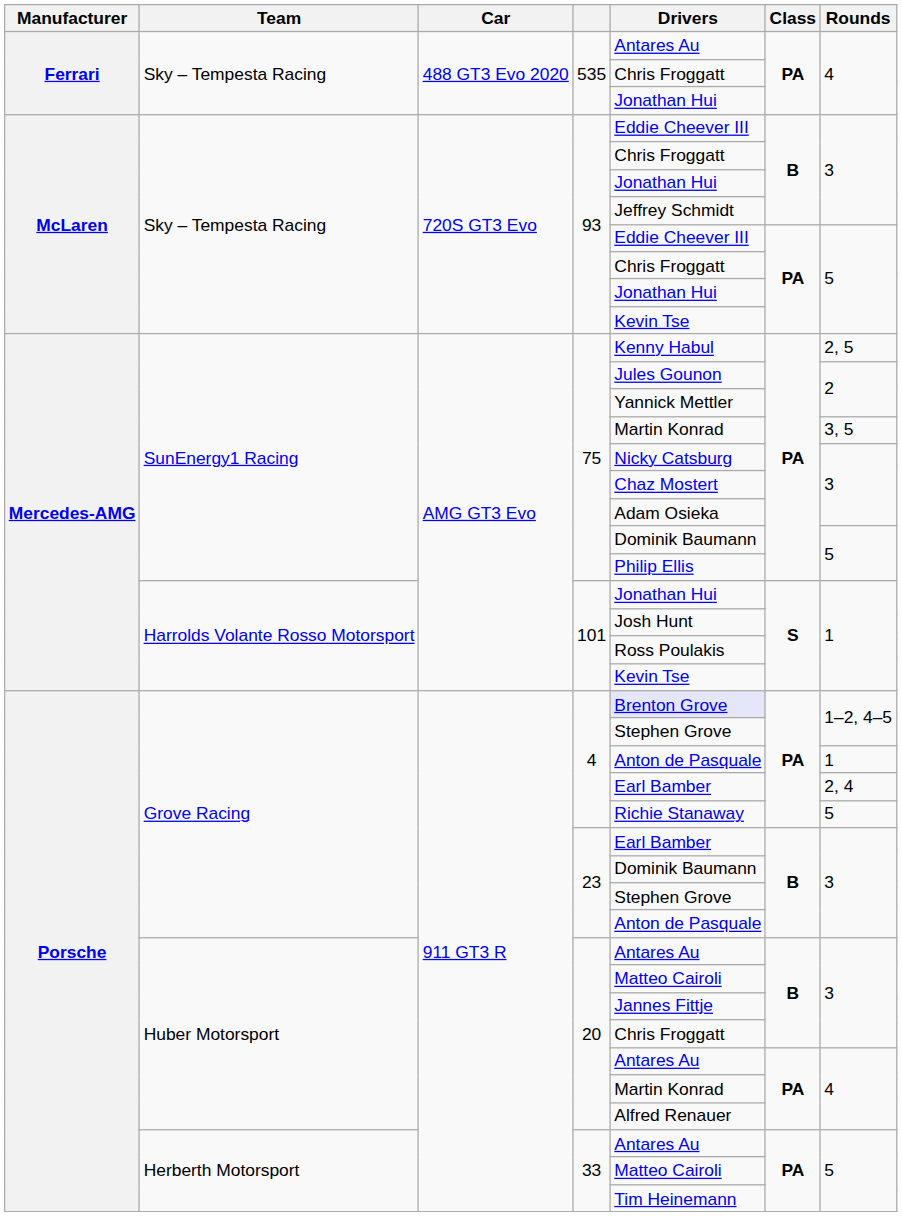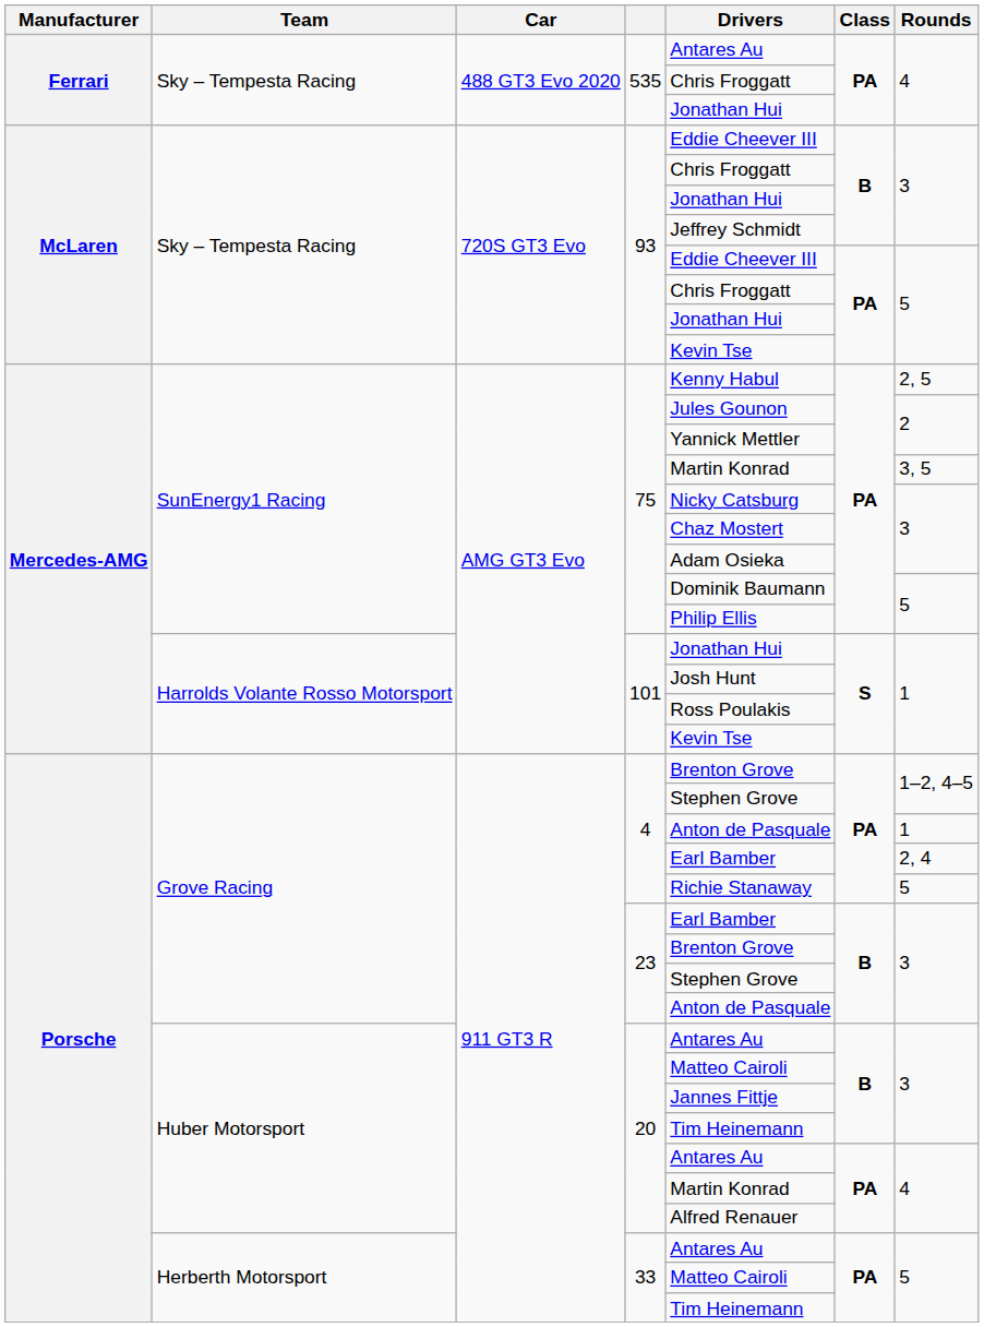row 26 | Drivers: lavender background -> no background
row 32 | Drivers: Dominik Baumann -> Brenton Grove
row 38 | Drivers: Chris Froggatt -> Tim Heinemann
